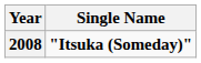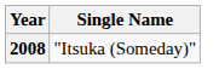2008 | Single Name: bold -> normal
